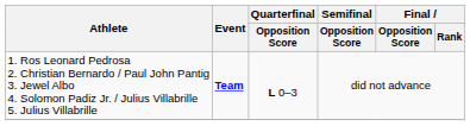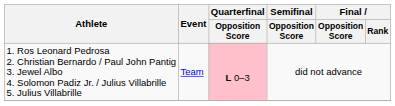row 3 | Event: bold -> normal
row 3 | Quarterfinal / Opposition Score: no background -> pink background
